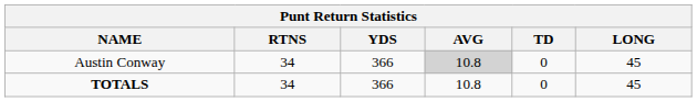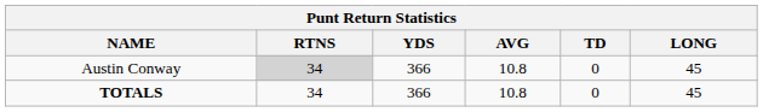Austin Conway | RTNS: no background -> lightgrey background
Austin Conway | AVG: lightgrey background -> no background
